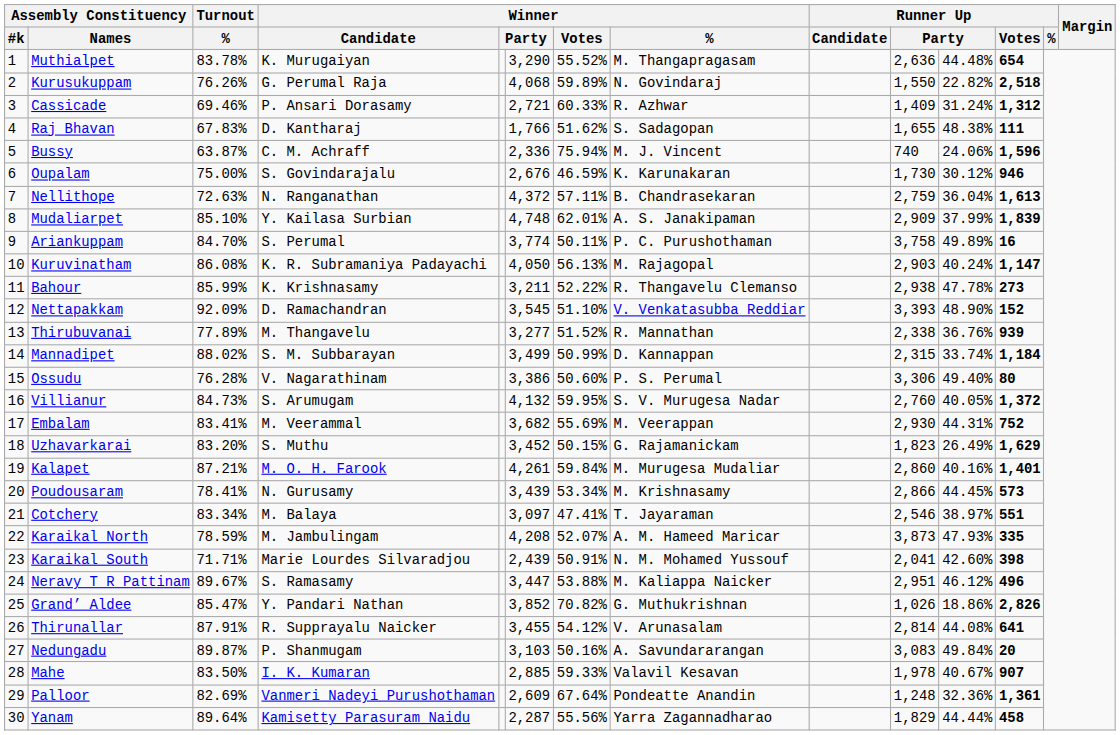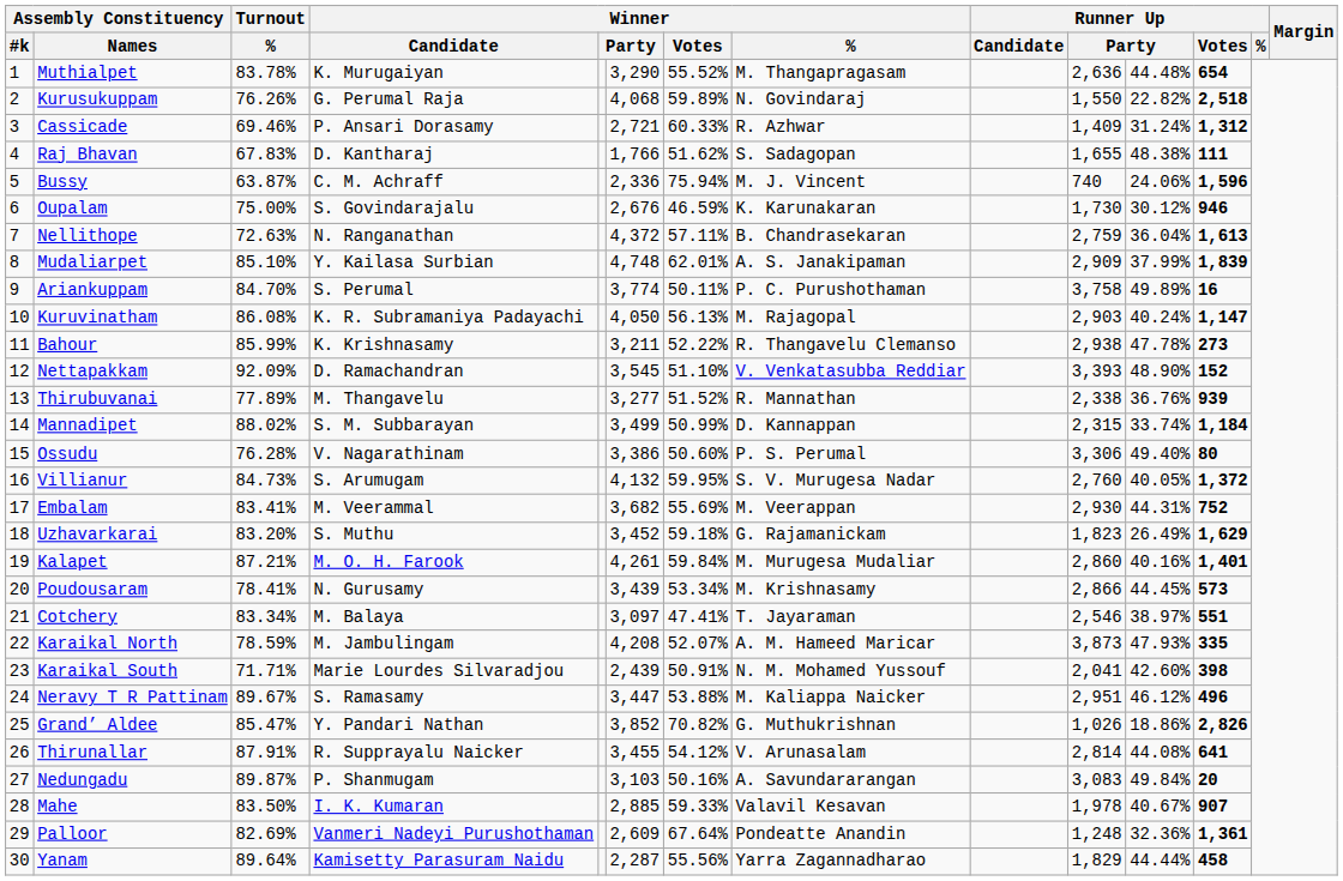Uzhavarkarai | Winner / Votes: 50.15% -> 59.18%
